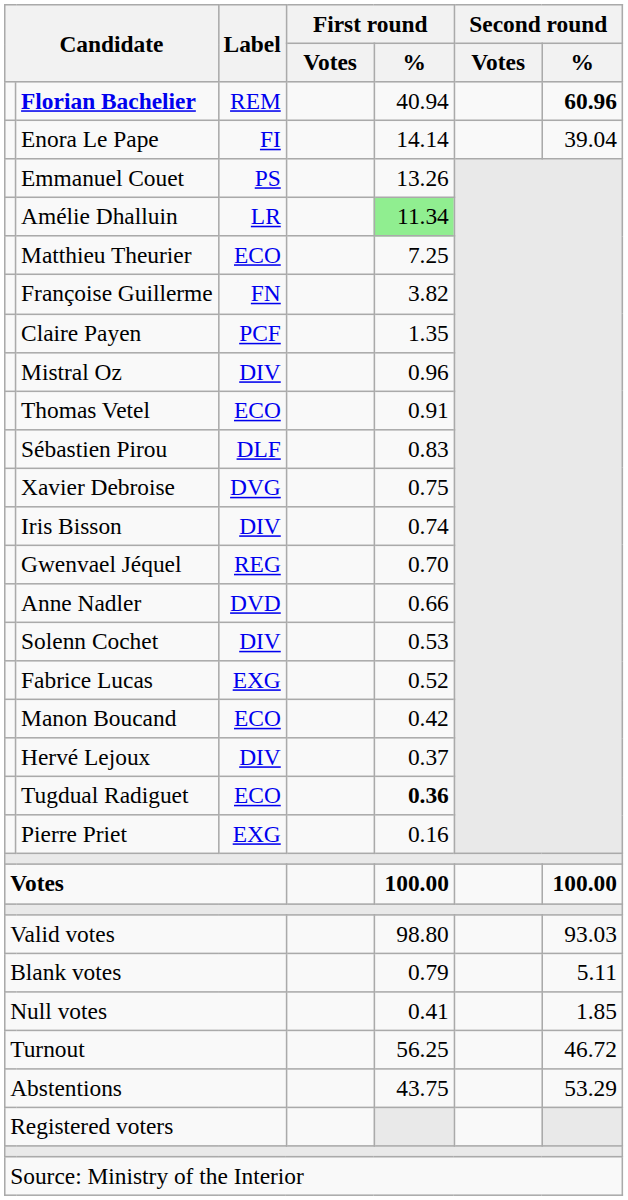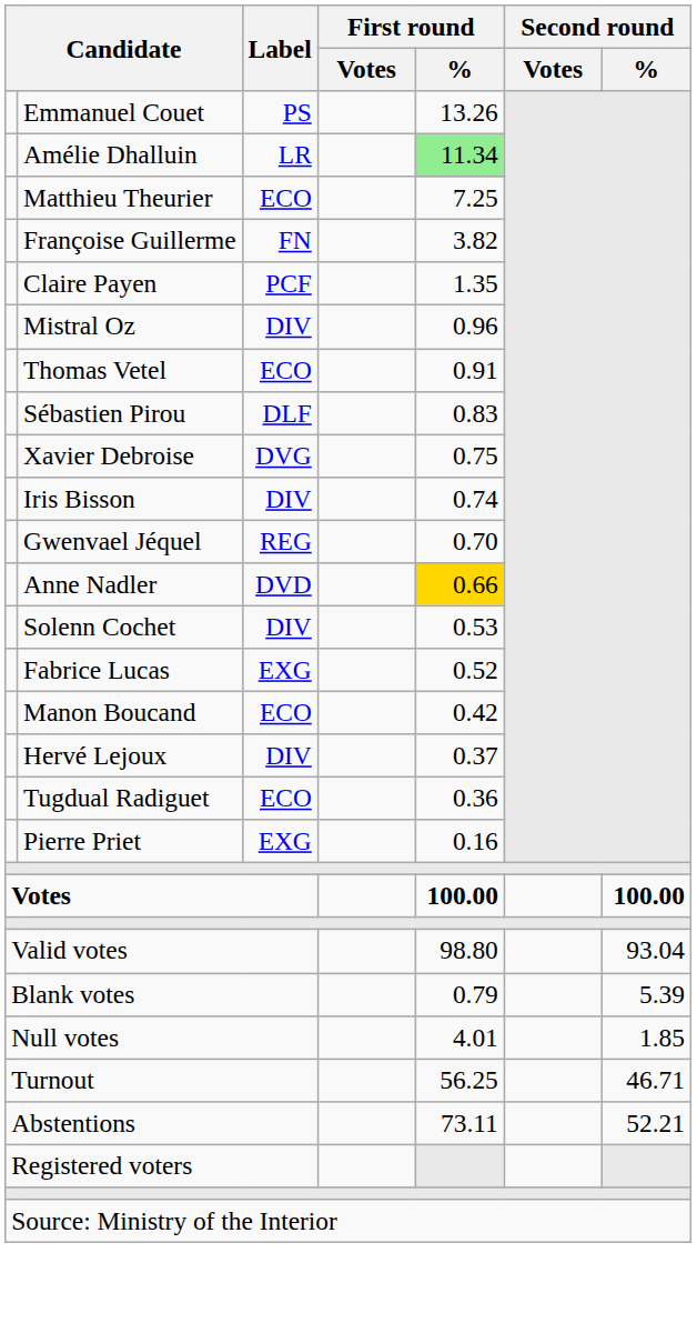- row: Florian Bachelier | REM | 40.94 | 60.96
- row: Enora Le Pape | FI | 14.14 | 39.04
Anne Nadler | First round / %: no background -> gold background
Tugdual Radiguet | First round / %: bold -> normal
Valid votes | Second round / %: 93.03 -> 93.04
Blank votes | Second round / %: 5.11 -> 5.39
Null votes | First round / %: 0.41 -> 4.01
Turnout | Second round / %: 46.72 -> 46.71
Abstentions | First round / %: 43.75 -> 73.11
Abstentions | Second round / %: 53.29 -> 52.21
